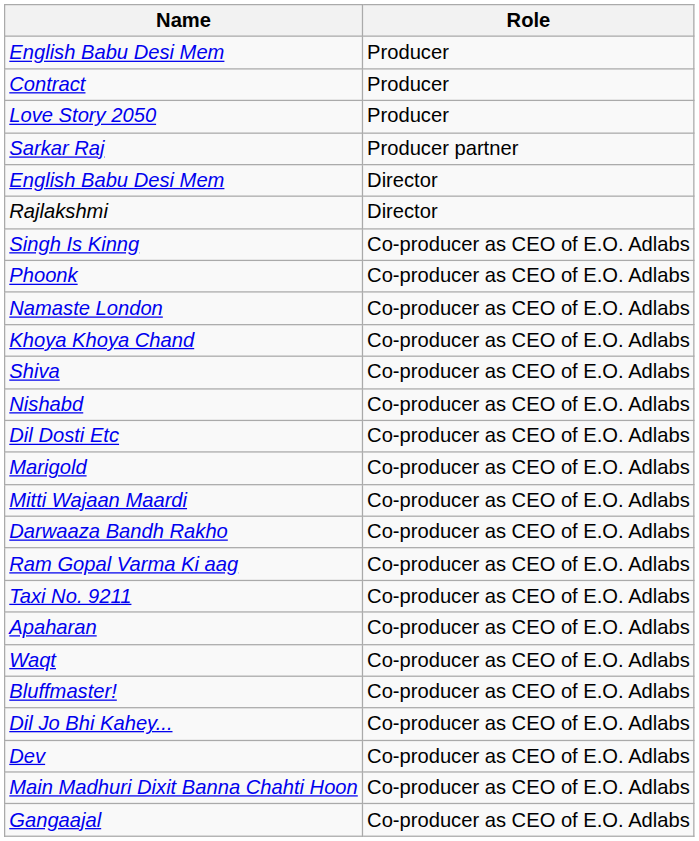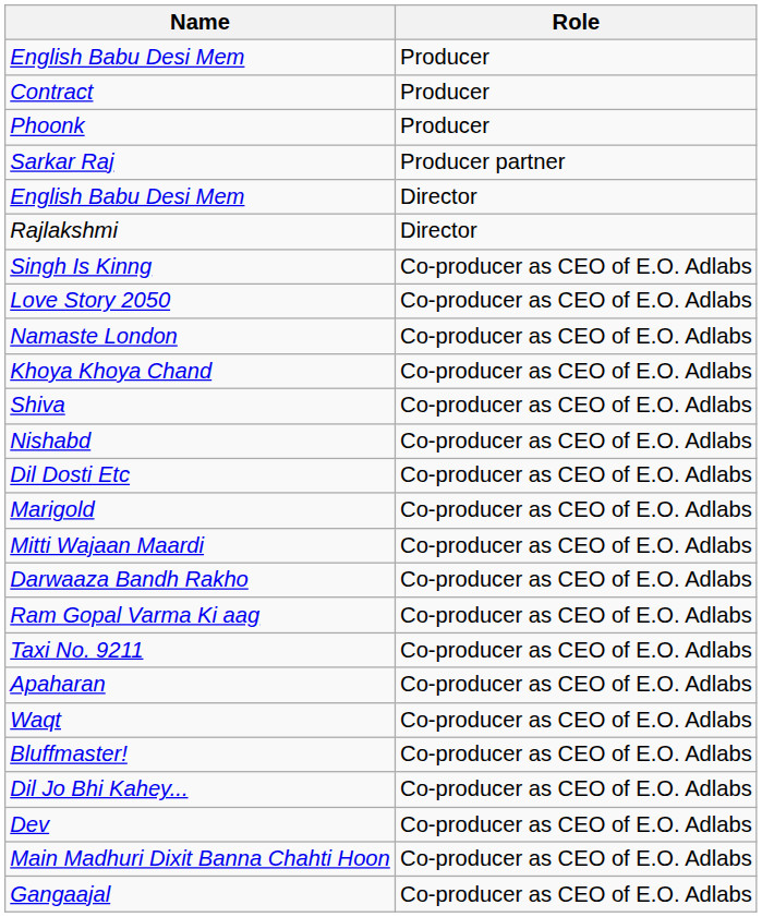row 4 | Name: Love Story 2050 -> Phoonk
row 9 | Name: Phoonk -> Love Story 2050
